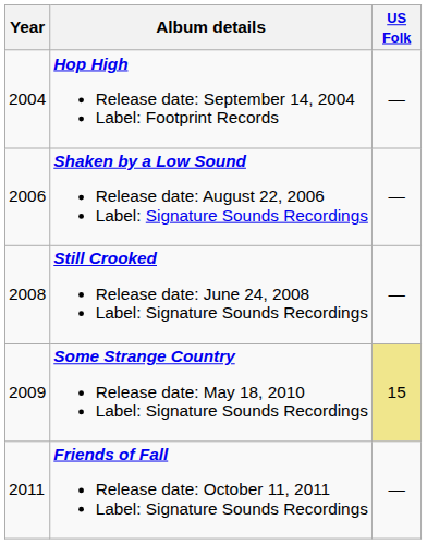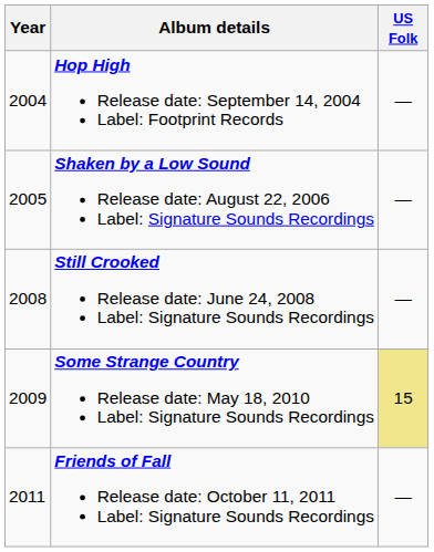row 3 | Year: 2006 -> 2005
